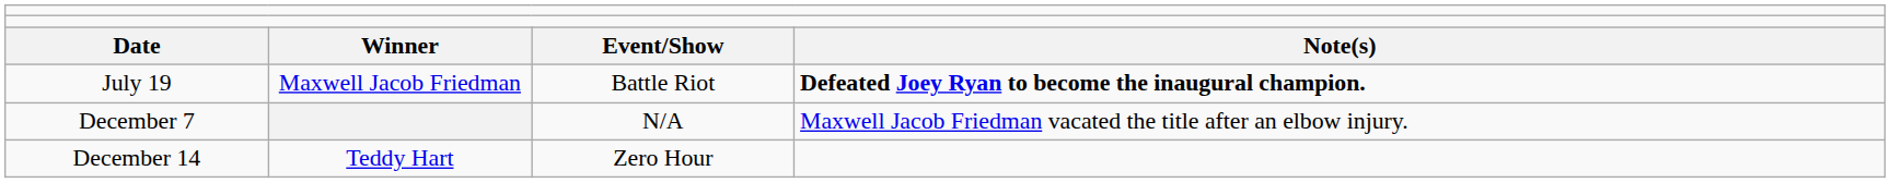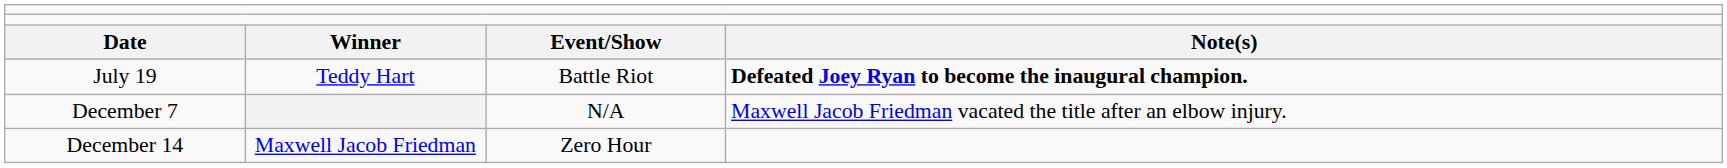July 19 | column 2: Maxwell Jacob Friedman -> Teddy Hart
December 14 | column 2: Teddy Hart -> Maxwell Jacob Friedman
